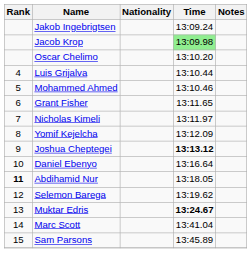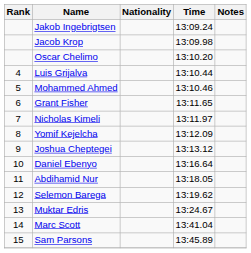Jacob Krop | Time: lightgreen background -> no background
Joshua Cheptegei | Time: bold -> normal
Abdihamid Nur | Rank: bold -> normal
Muktar Edris | Time: bold -> normal
